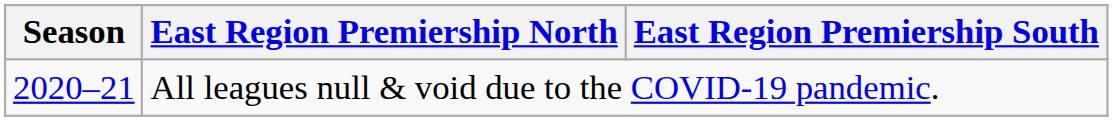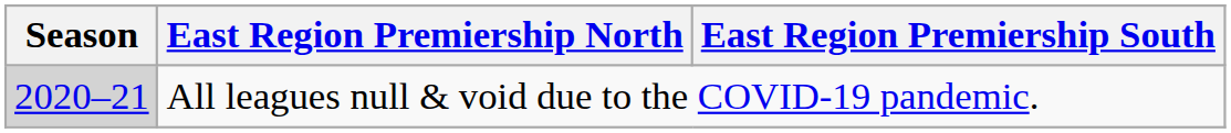row 2 | Season: no background -> lightgrey background
